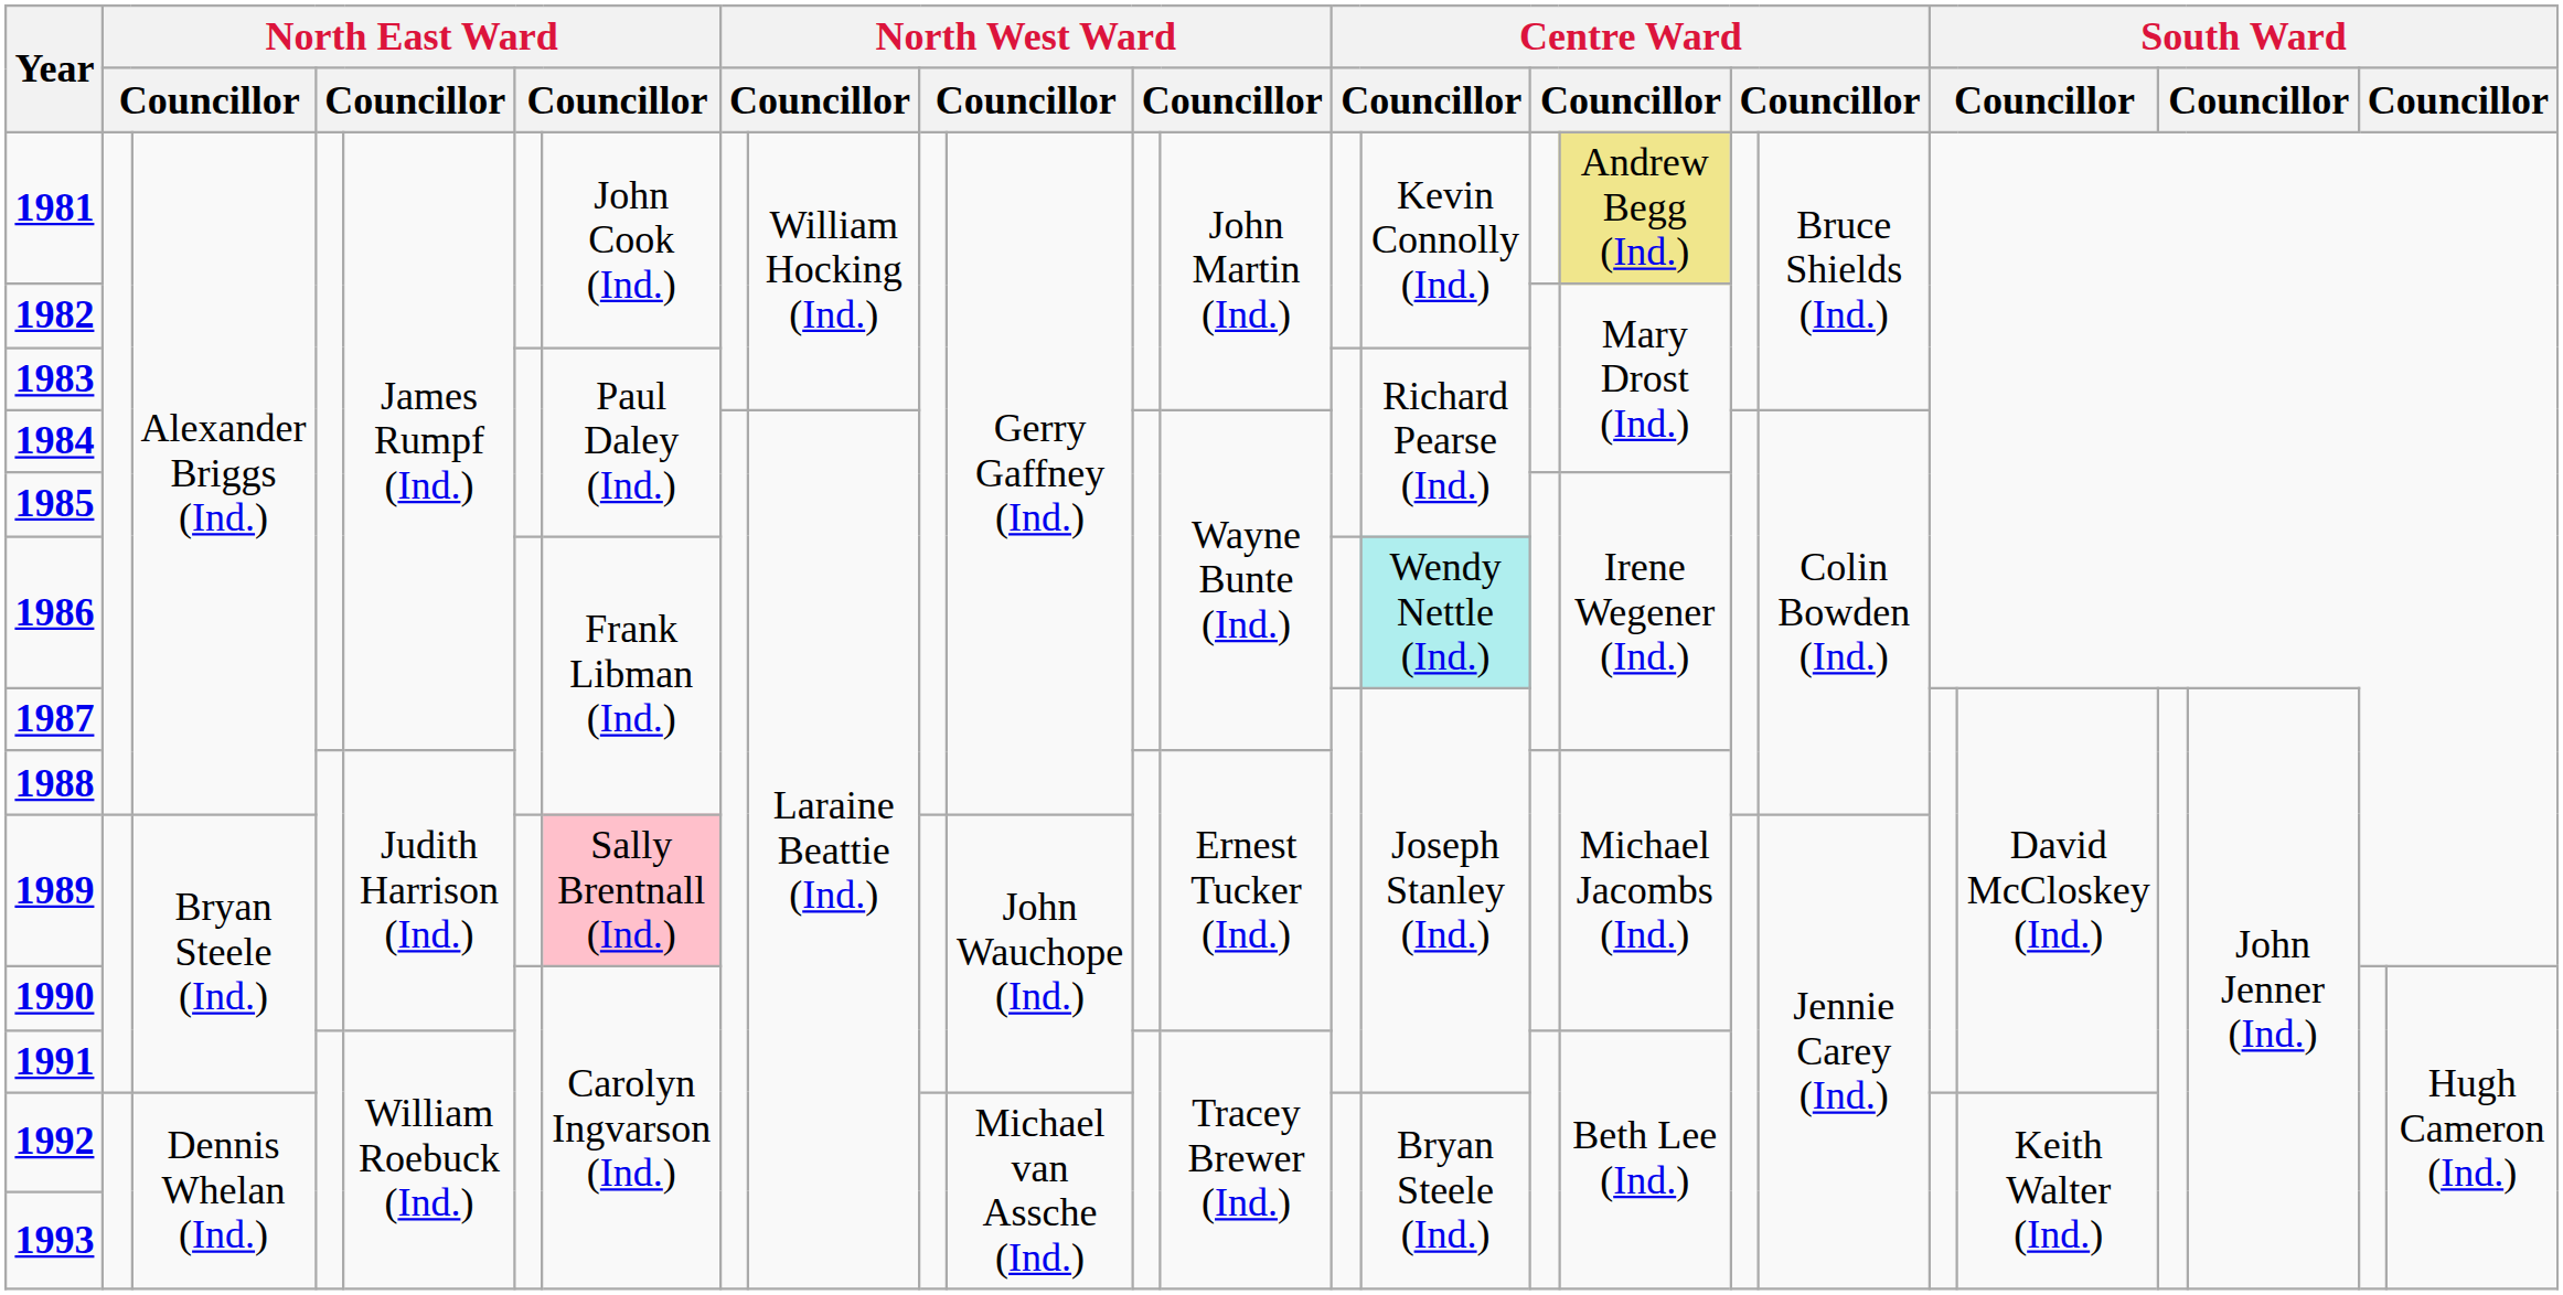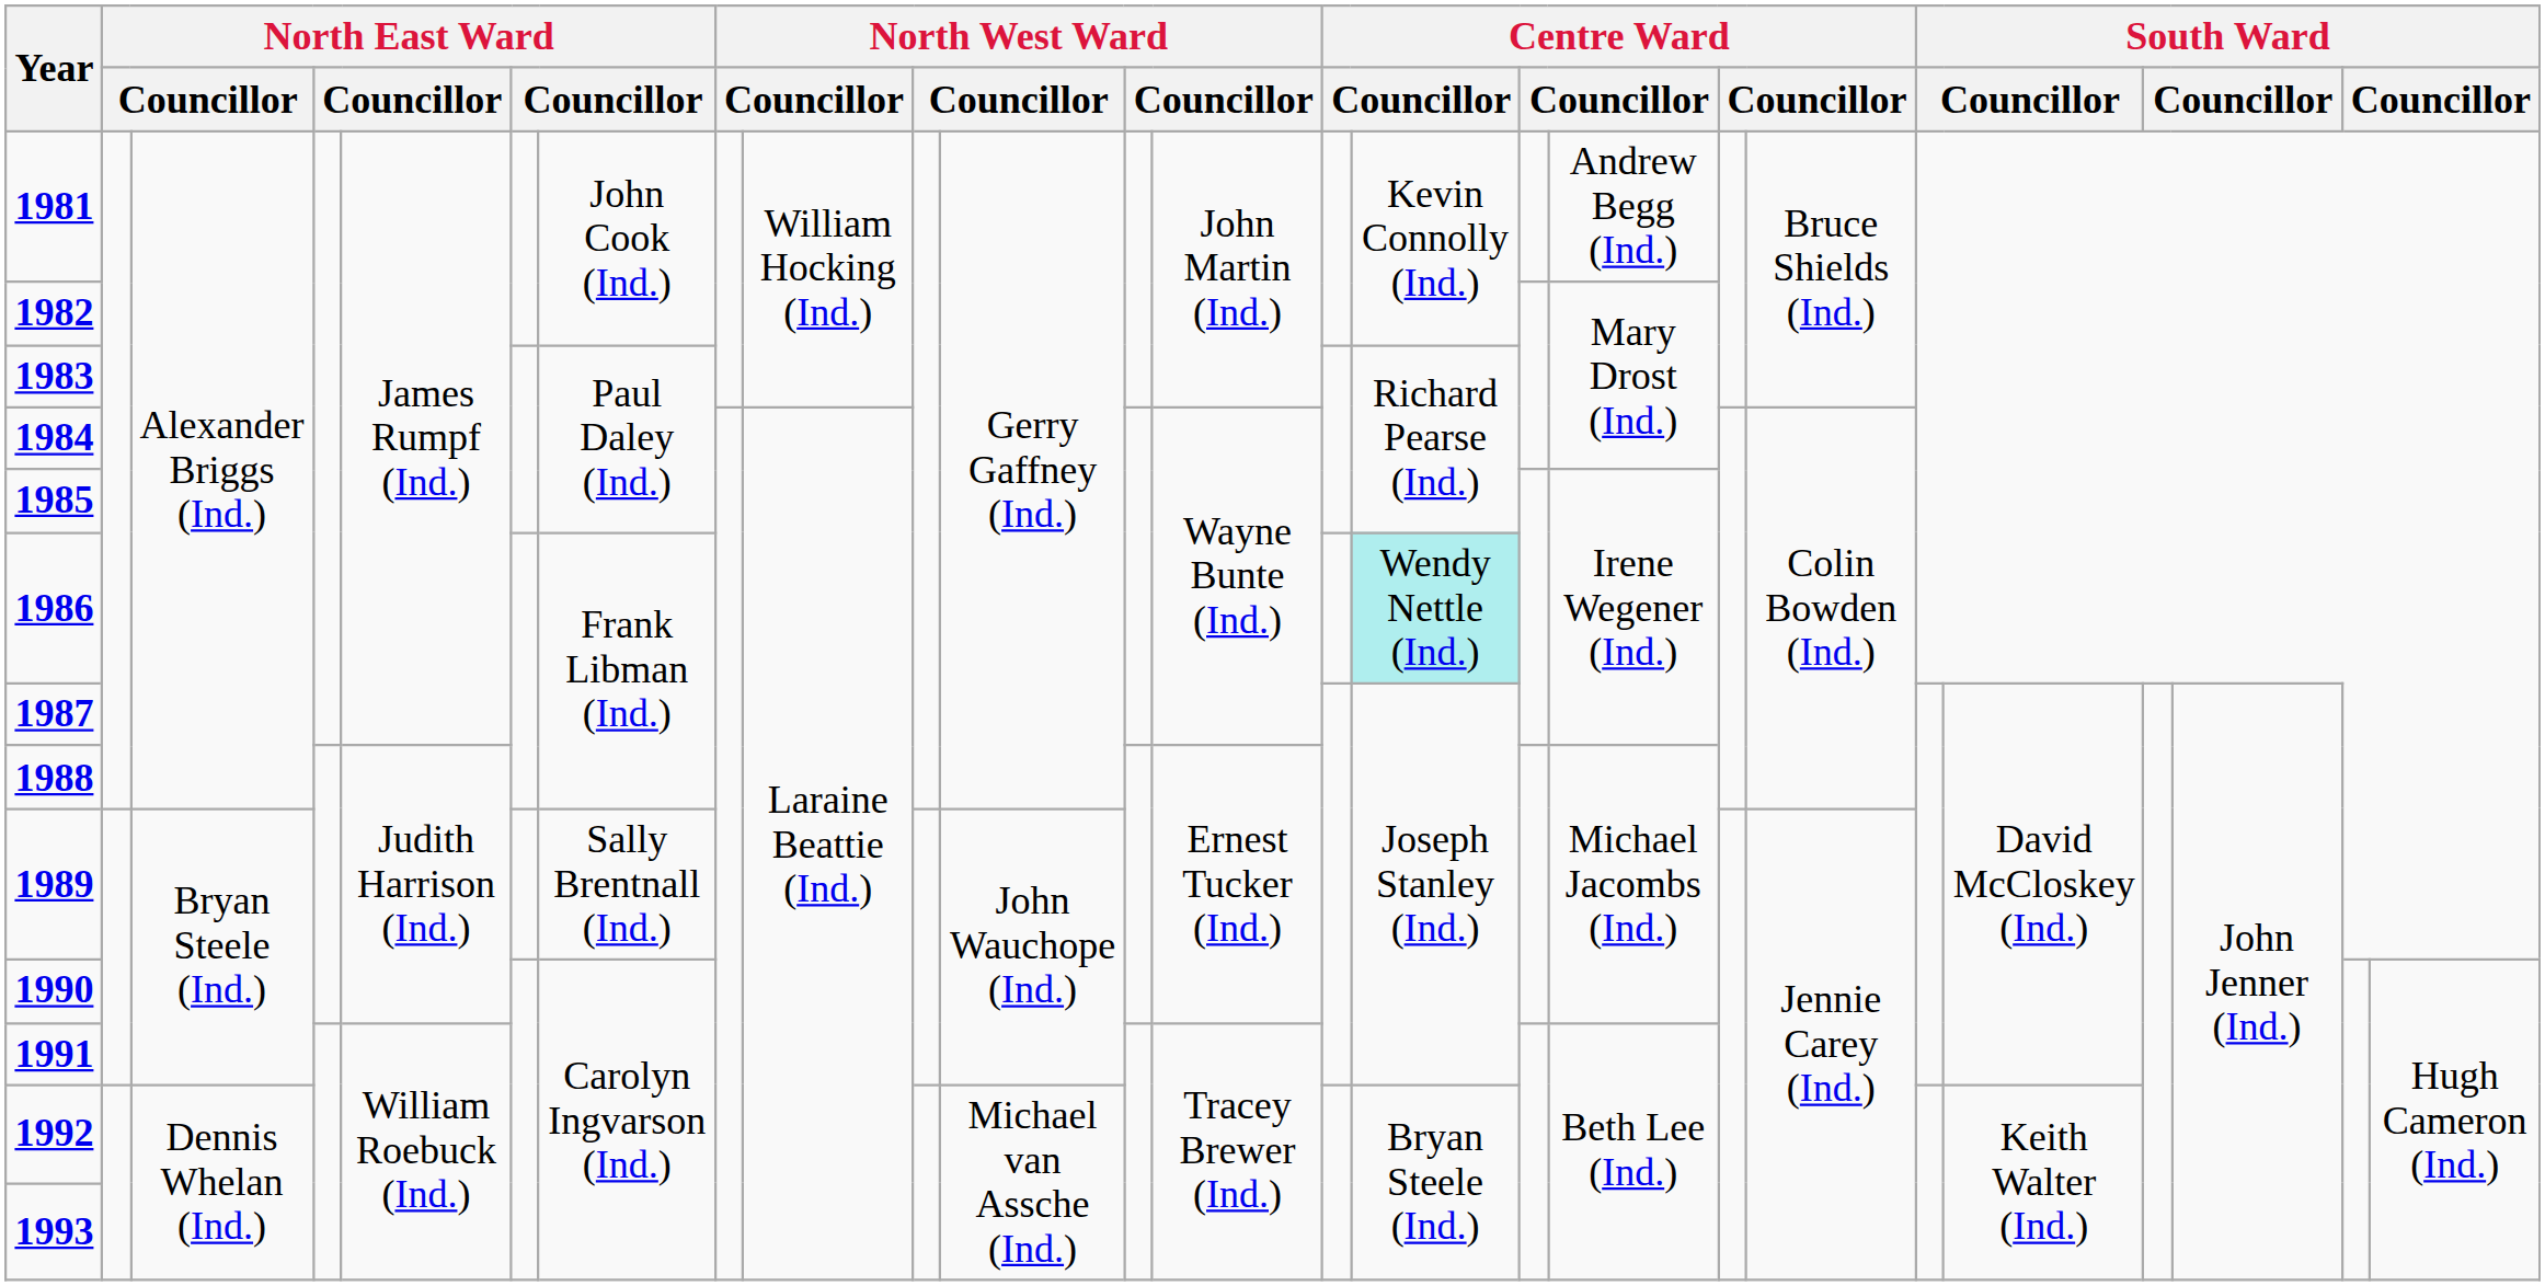1981 | column 17: khaki background -> no background
1989 | column 7: pink background -> no background
